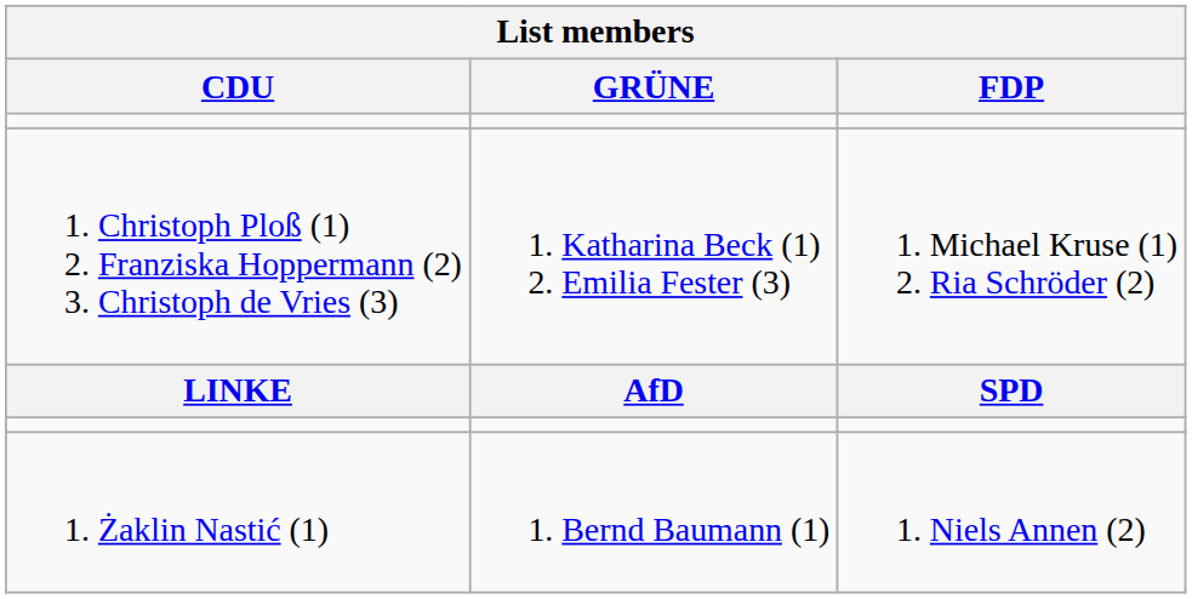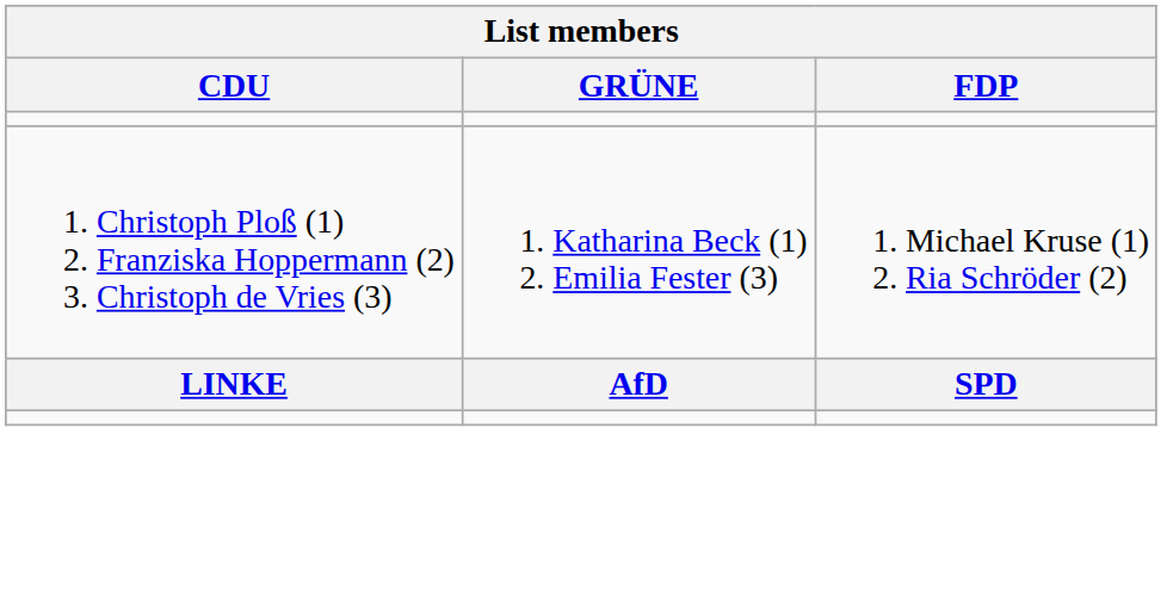- row: Żaklin Nastić (1) | Bernd Baumann (1) | Niels Annen (2)
